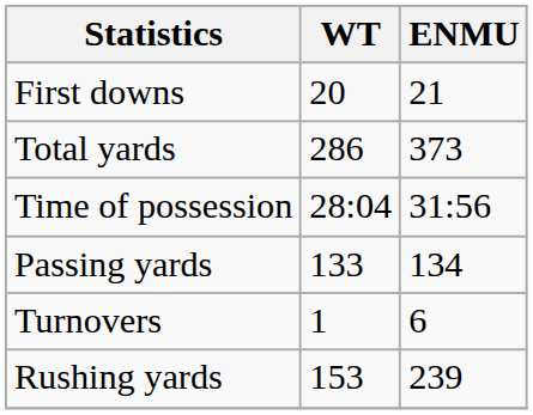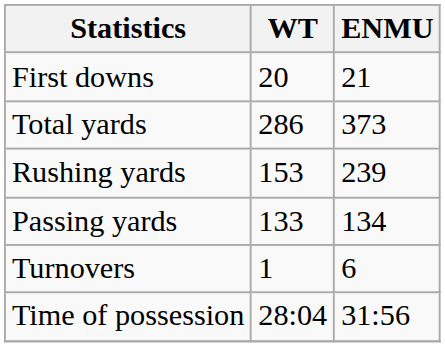rows swapped: Rushing yards <-> Time of possession
